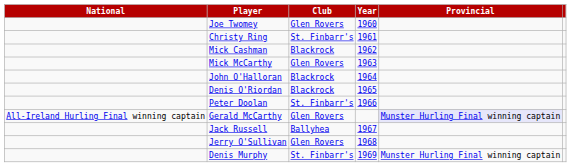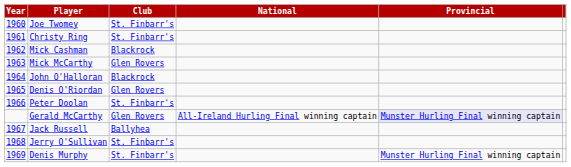columns swapped: Year <-> National
Joe Twomey | Club: Glen Rovers -> St. Finbarr's
Denis O'Riordan | Club: Blackrock -> Glen Rovers
Jerry O'Sullivan | Club: Glen Rovers -> St. Finbarr's
